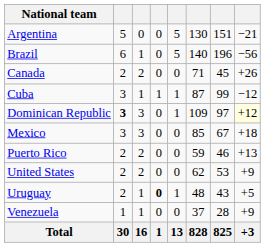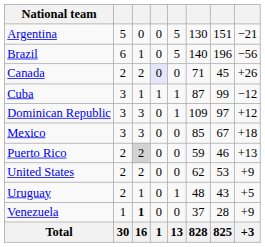Canada | column 4: no background -> lavender background
Dominican Republic | column 2: bold -> normal
Dominican Republic | column 8: lightyellow background -> no background
Puerto Rico | column 3: no background -> lightgrey background
Uruguay | column 4: bold -> normal
Venezuela | column 3: normal -> bold
